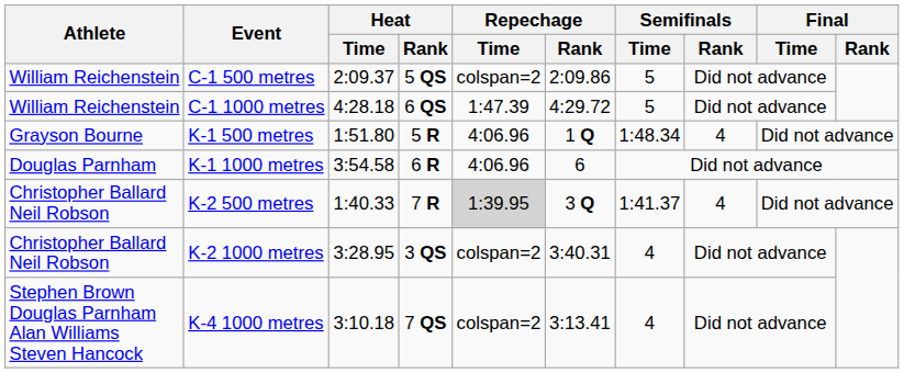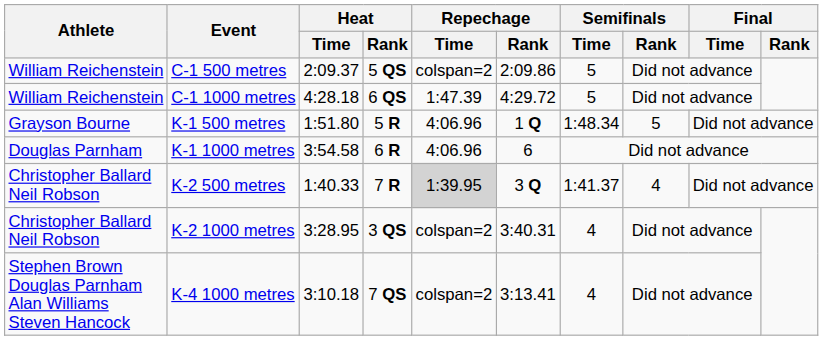K-1 500 metres | Semifinals / Rank: 4 -> 5
